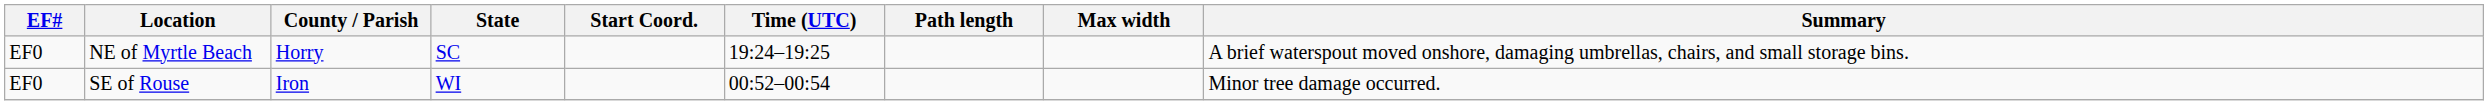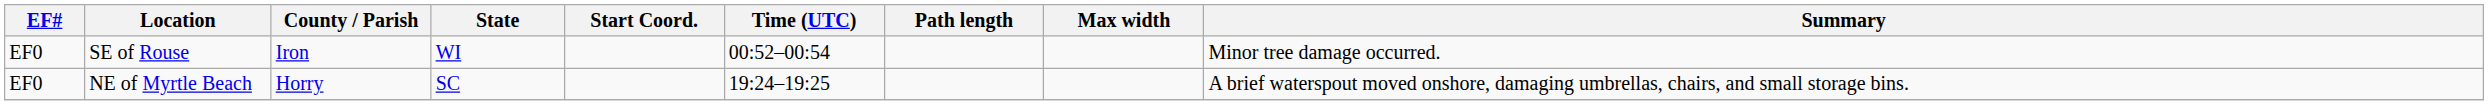rows swapped: NE of Myrtle Beach <-> SE of Rouse
